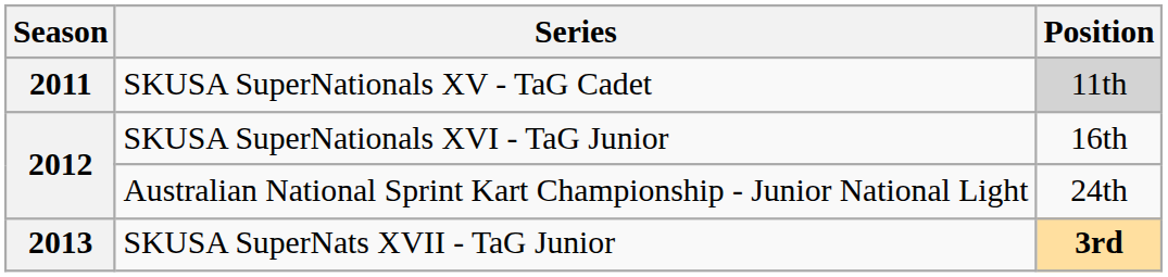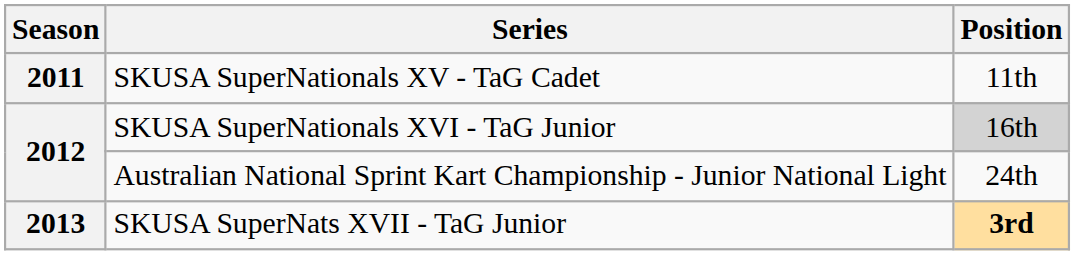SKUSA SuperNationals XV - TaG Cadet | Position: lightgrey background -> no background
SKUSA SuperNationals XVI - TaG Junior | Position: no background -> lightgrey background
